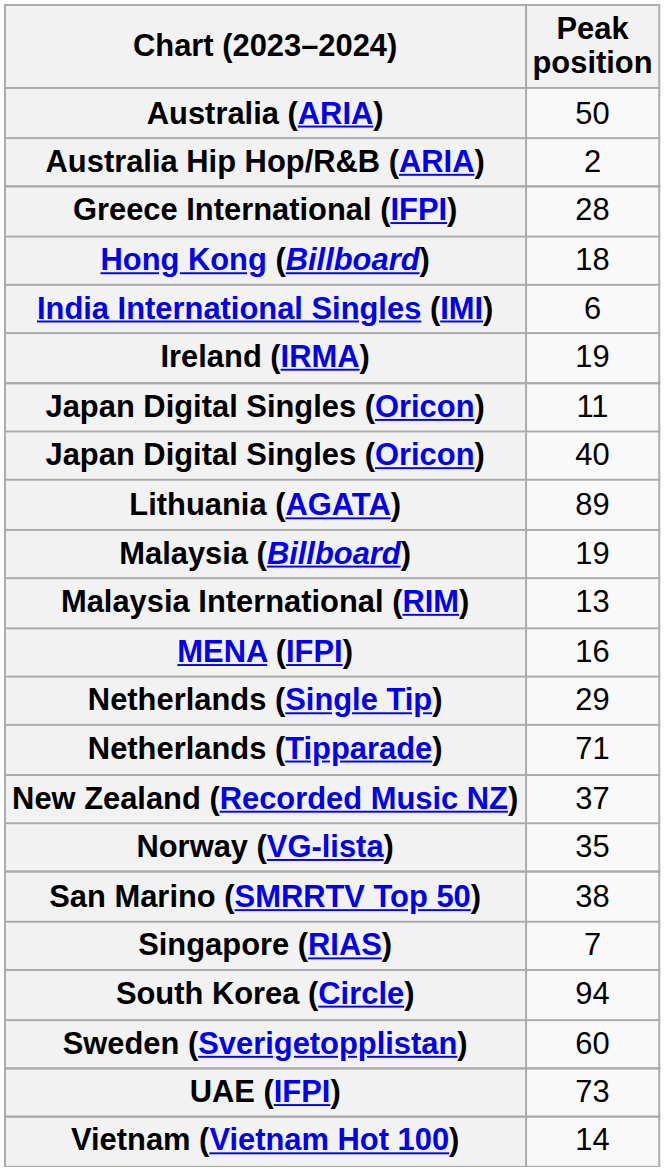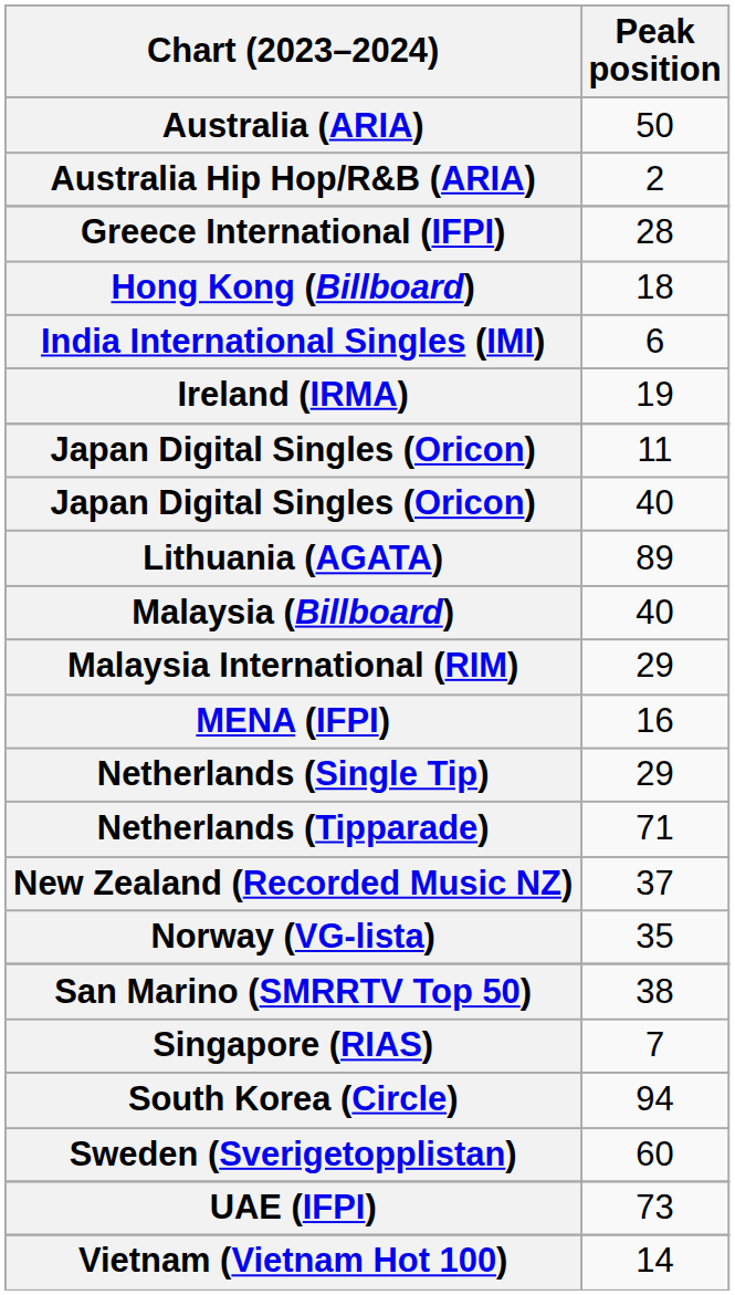row 11 | Peak position: 19 -> 40
row 12 | Peak position: 13 -> 29
